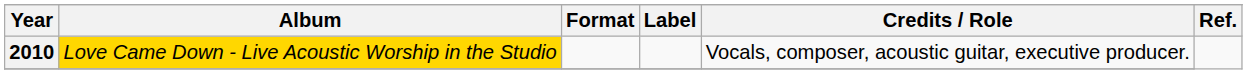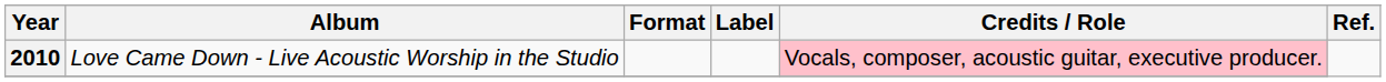2010 | Album: gold background -> no background
2010 | Credits / Role: no background -> pink background
